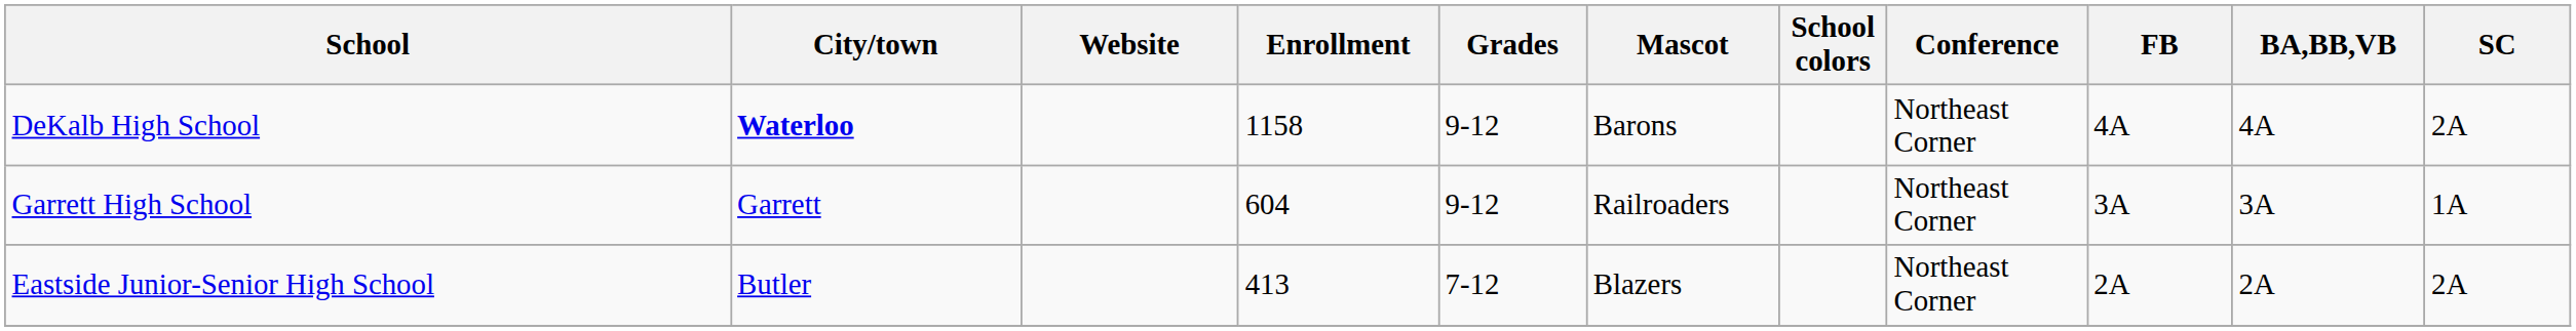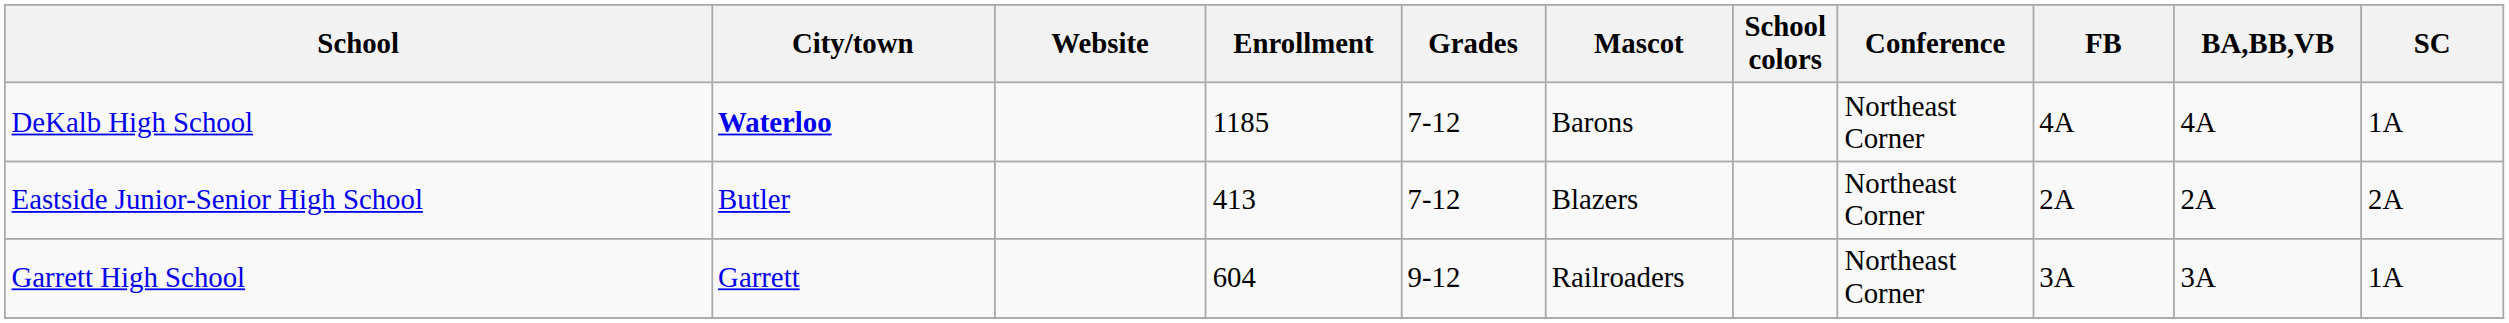DeKalb High School | Enrollment: 1158 -> 1185
DeKalb High School | Grades: 9-12 -> 7-12
DeKalb High School | SC: 2A -> 1A
rows swapped: Eastside Junior-Senior High School <-> Garrett High School
